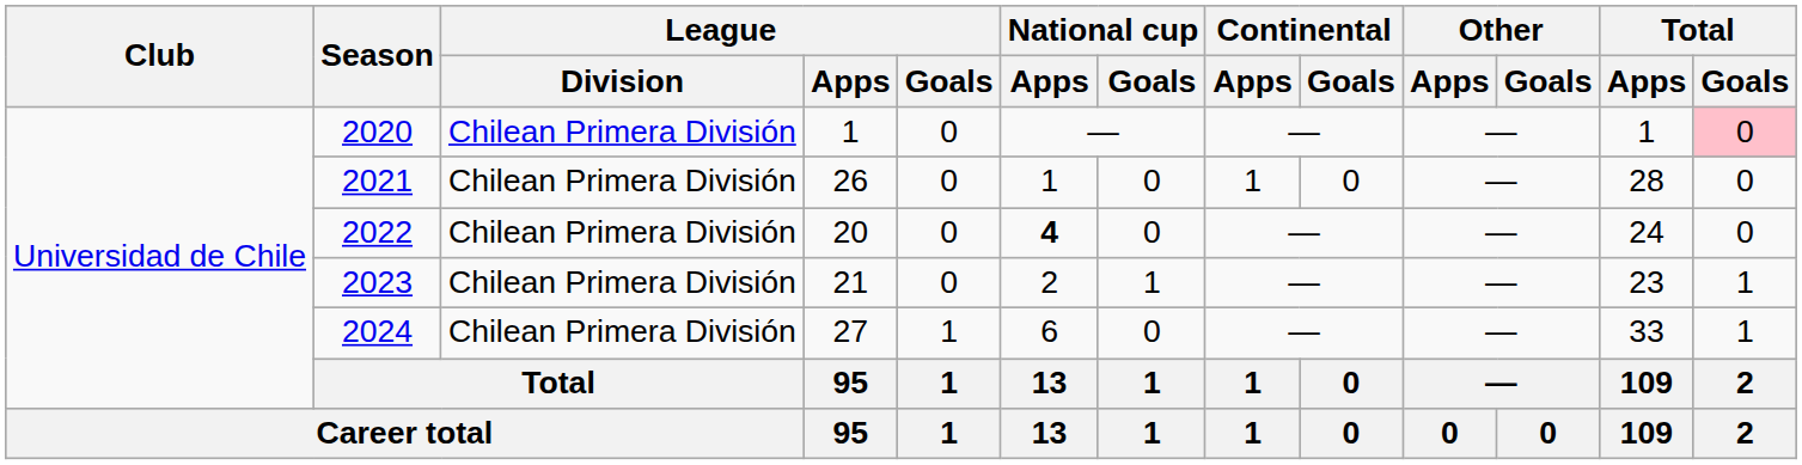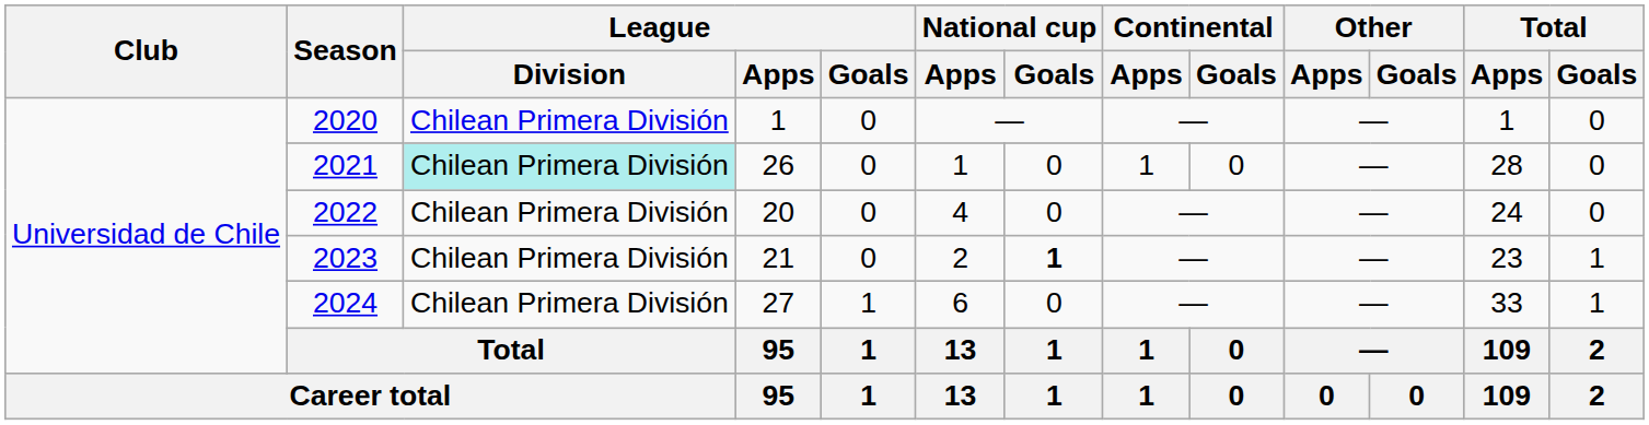2020 | Total / Goals: pink background -> no background
2021 | League / Division: no background -> paleturquoise background
2022 | National cup / Apps: bold -> normal
2023 | National cup / Goals: normal -> bold
